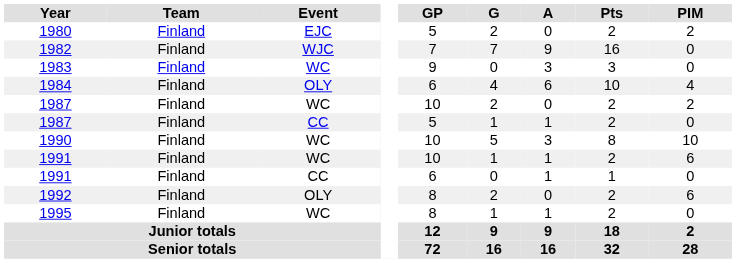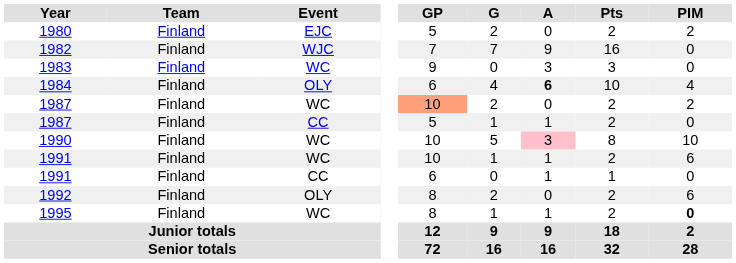1984 | A: normal -> bold
1987 / WC | GP: no background -> lightsalmon background
1990 | A: no background -> pink background
1995 | PIM: normal -> bold
